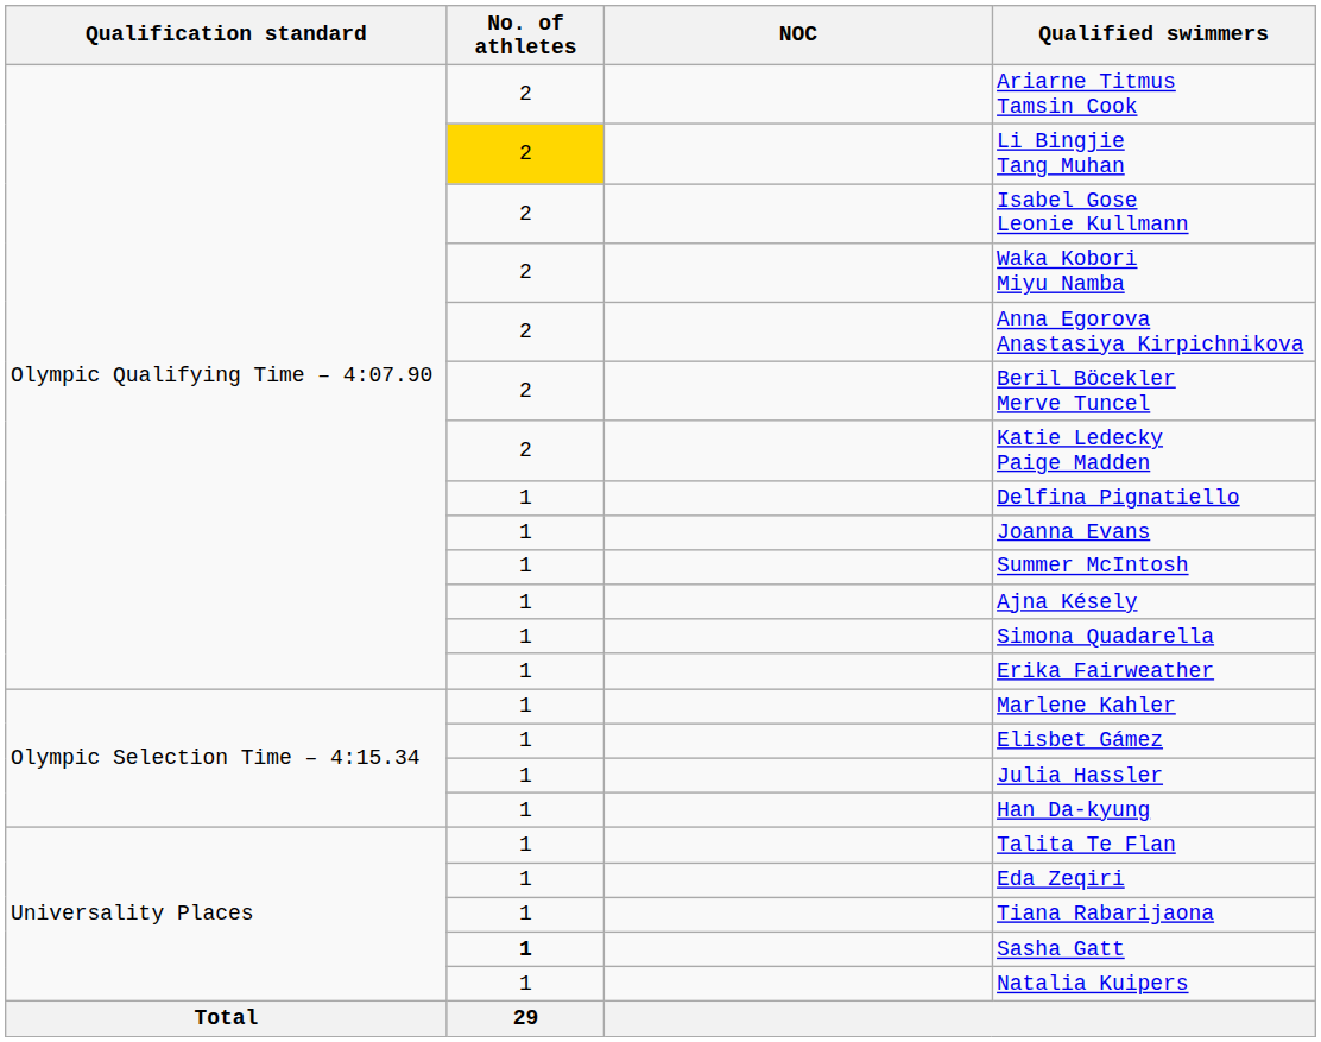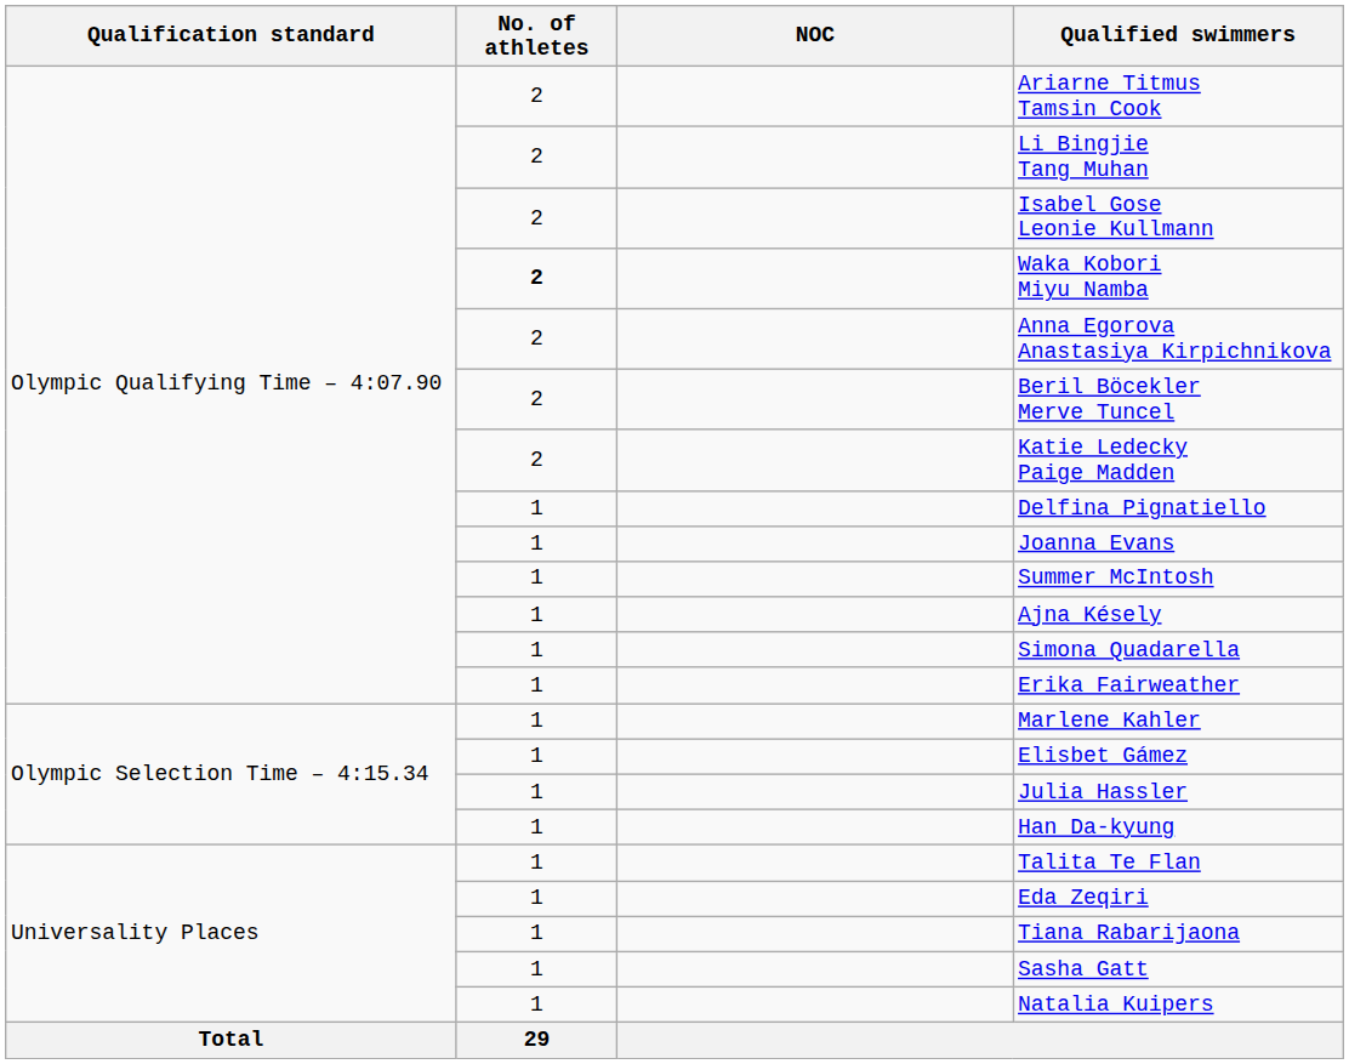Li Bingjie Tang Muhan | No. of athletes: gold background -> no background
Waka Kobori Miyu Namba | No. of athletes: normal -> bold
Sasha Gatt | No. of athletes: bold -> normal
